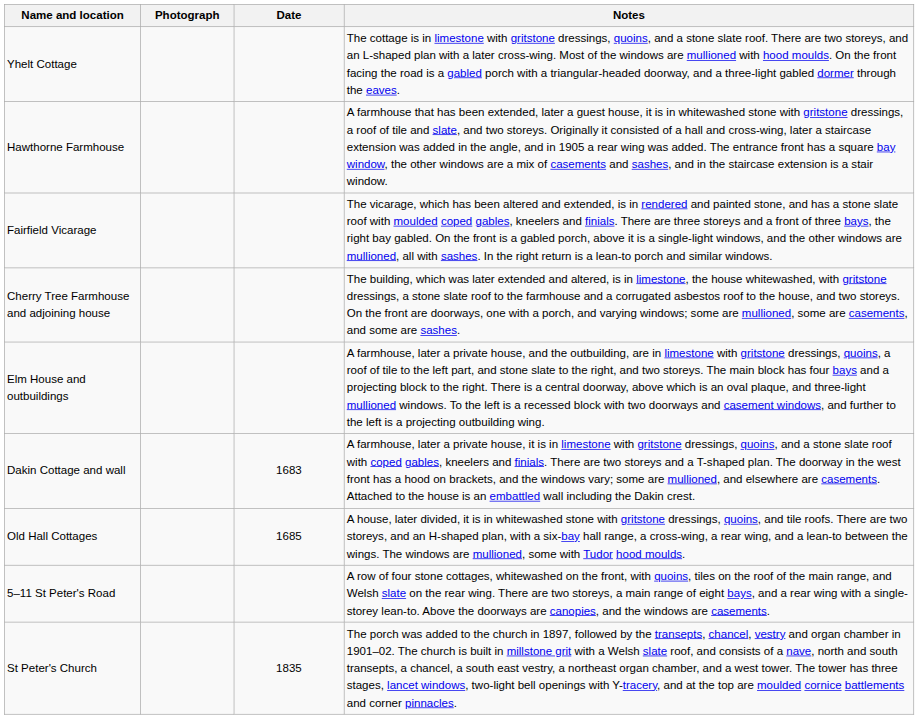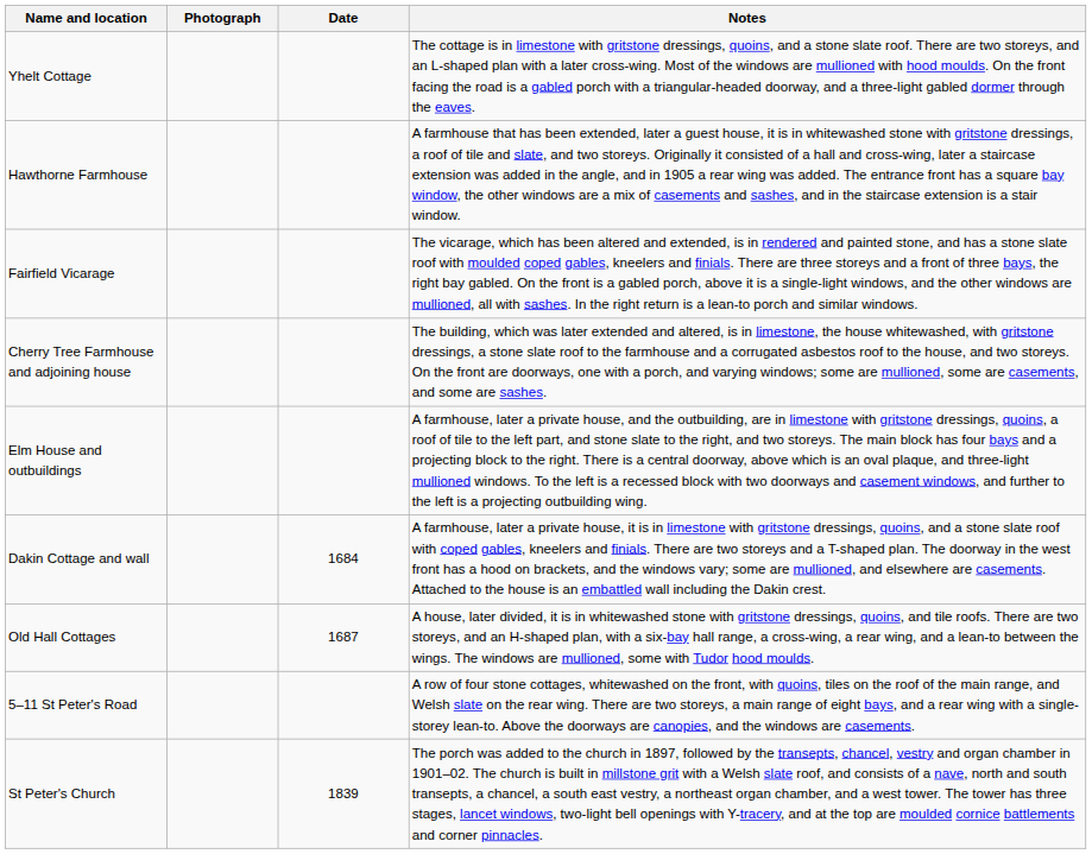Dakin Cottage and wall | Date: 1683 -> 1684
Old Hall Cottages | Date: 1685 -> 1687
St Peter's Church | Date: 1835 -> 1839
